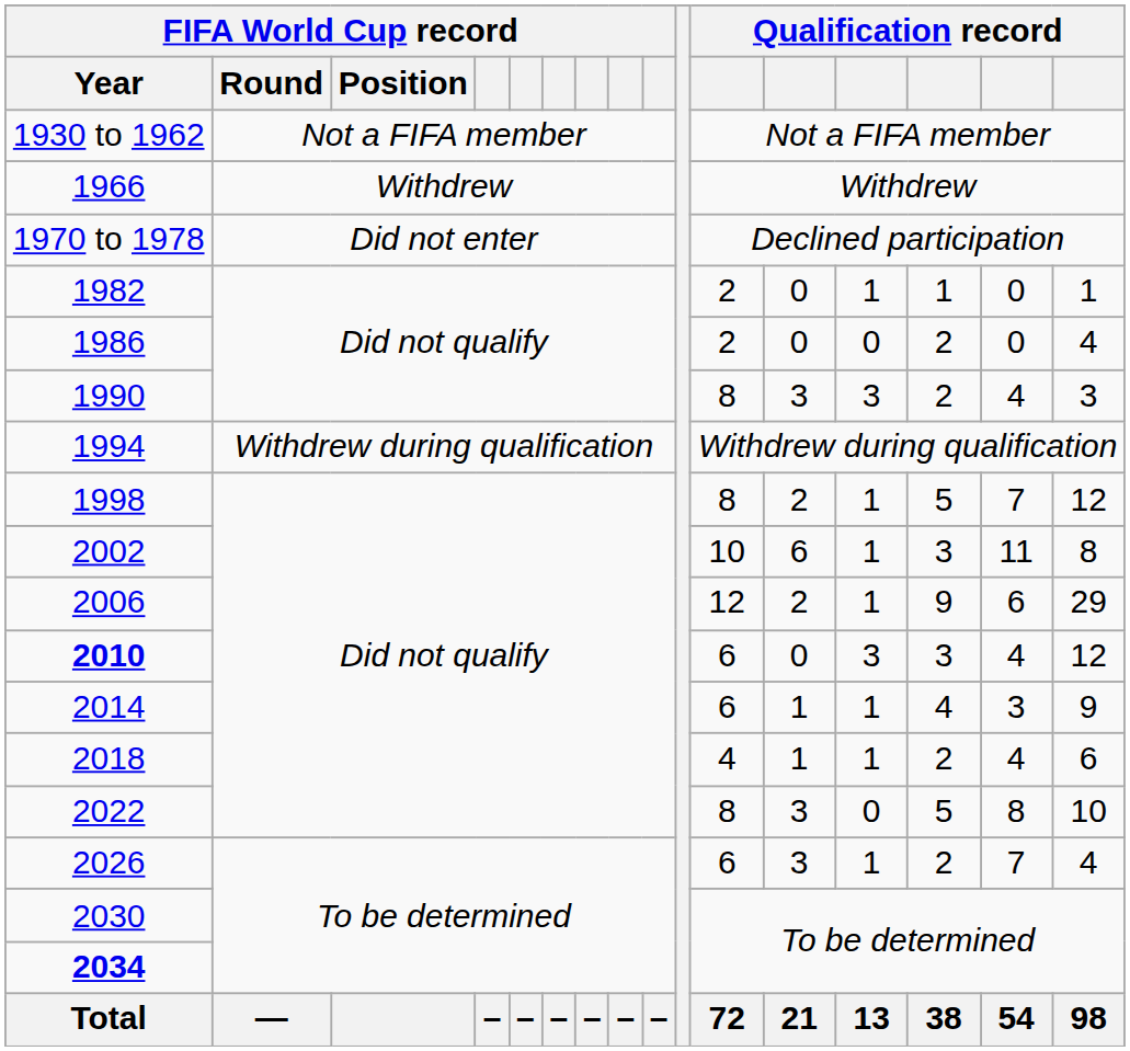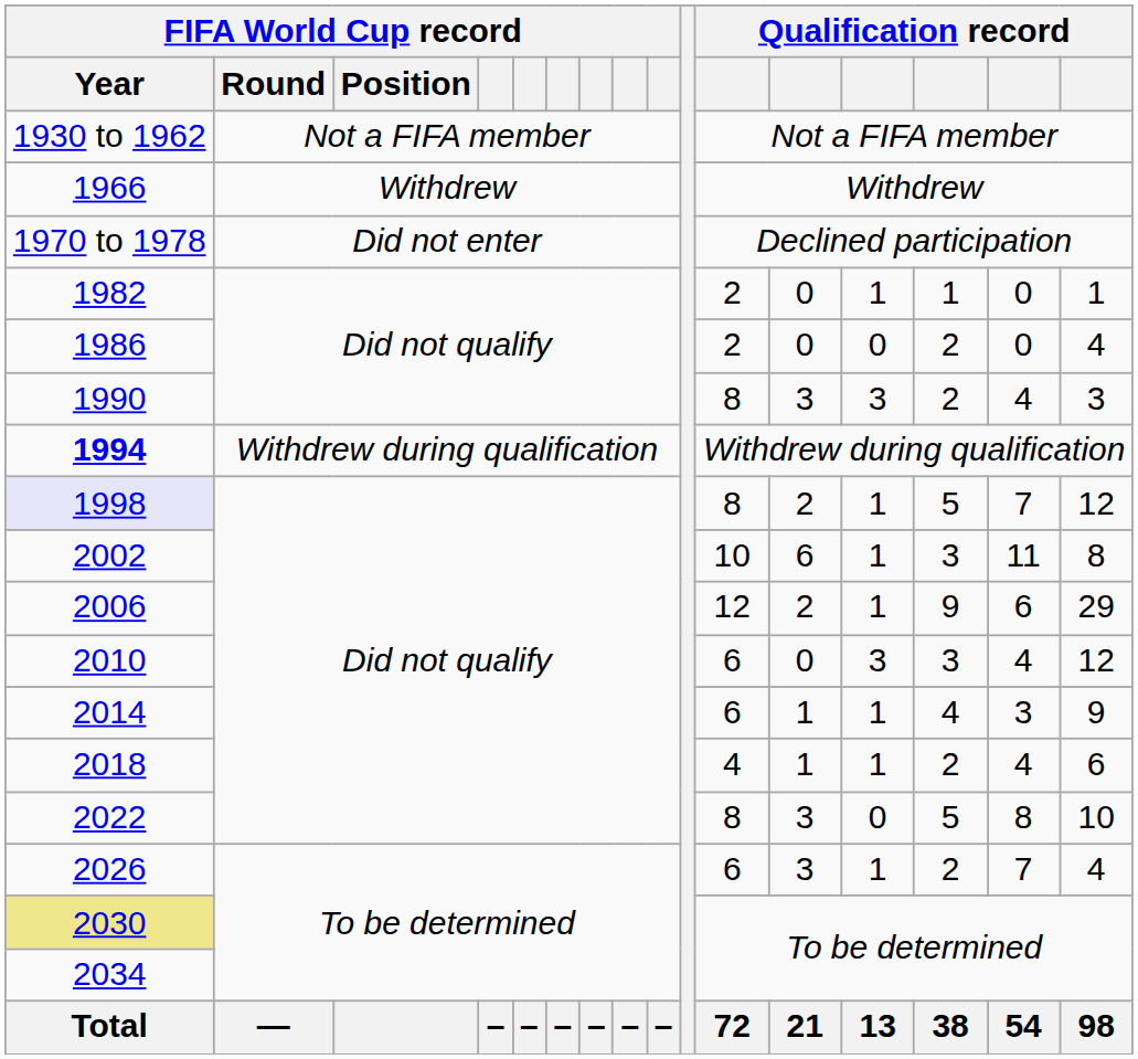1994 | FIFA World Cup record / Year: normal -> bold
1998 | FIFA World Cup record / Year: no background -> lavender background
2010 | FIFA World Cup record / Year: bold -> normal
2030 | FIFA World Cup record / Year: no background -> khaki background
2034 | FIFA World Cup record / Year: bold -> normal
